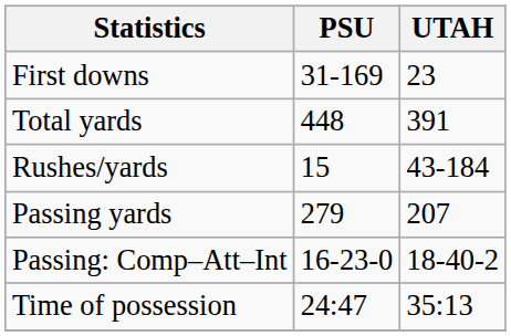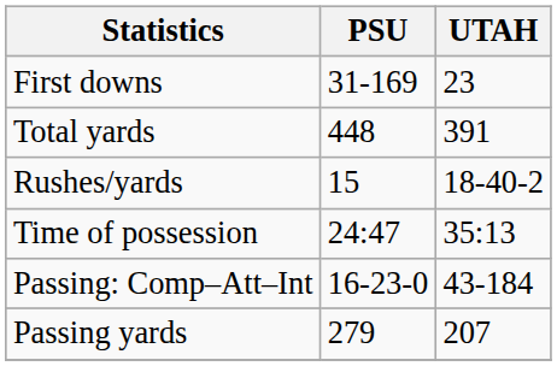Rushes/yards | UTAH: 43-184 -> 18-40-2
rows swapped: Passing yards <-> Time of possession
Passing: Comp–Att–Int | UTAH: 18-40-2 -> 43-184
